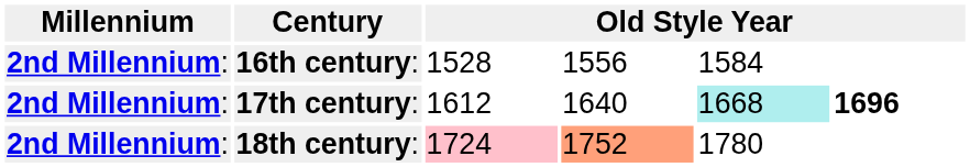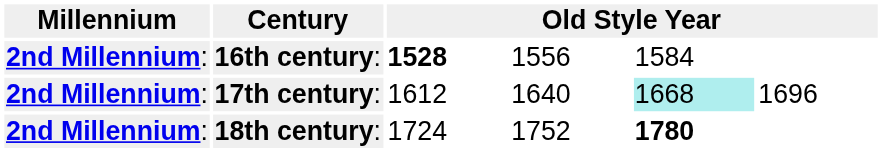16th century: | column 3: normal -> bold
17th century: | column 6: bold -> normal
18th century: | column 3: pink background -> no background
18th century: | column 4: lightsalmon background -> no background
18th century: | column 5: normal -> bold
